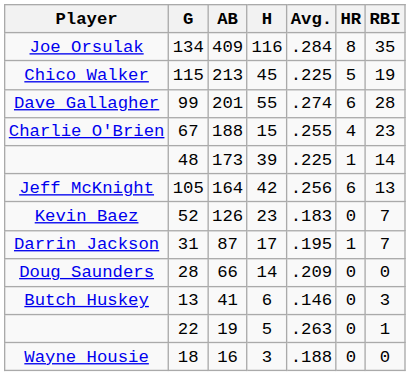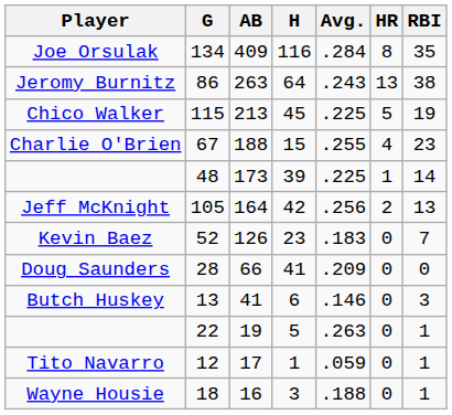+ row: Jeromy Burnitz | 86 | 263 | 64 | .243 | 13 | 38
- row: Dave Gallagher | 99 | 201 | 55 | .274 | 6 | 28
Jeff McKnight | HR: 6 -> 2
- row: Darrin Jackson | 31 | 87 | 17 | .195 | 1 | 7
Doug Saunders | H: 14 -> 41
+ row: Tito Navarro | 12 | 17 | 1 | .059 | 0 | 1
Wayne Housie | RBI: 0 -> 1
